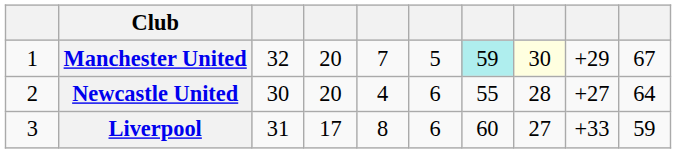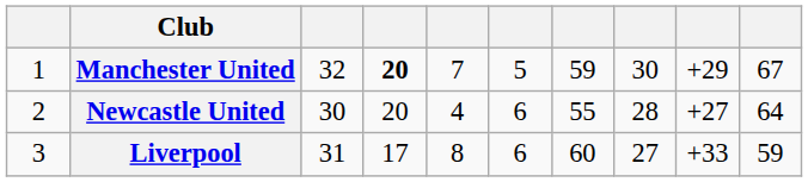Manchester United | column 4: normal -> bold
Manchester United | column 7: paleturquoise background -> no background
Manchester United | column 8: lightyellow background -> no background
